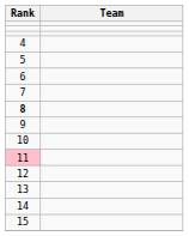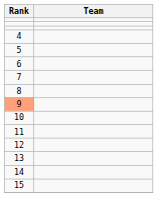row 9 | Rank: bold -> normal
row 10 | Rank: no background -> lightsalmon background
row 12 | Rank: pink background -> no background
